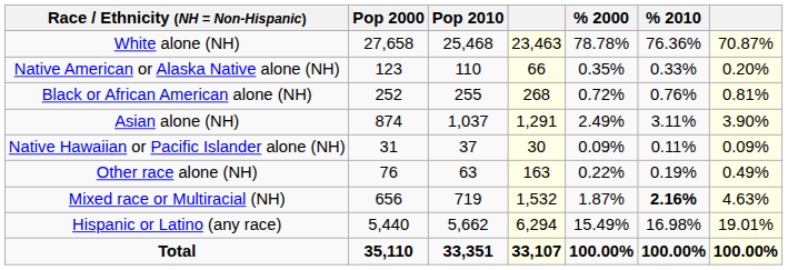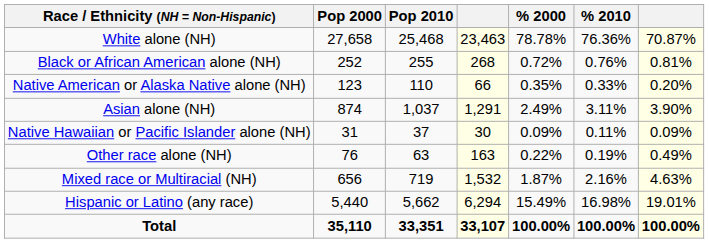rows swapped: Black or African American alone (NH) <-> Native American or Alaska Native alone (NH)
Mixed race or Multiracial (NH) | % 2010: bold -> normal
